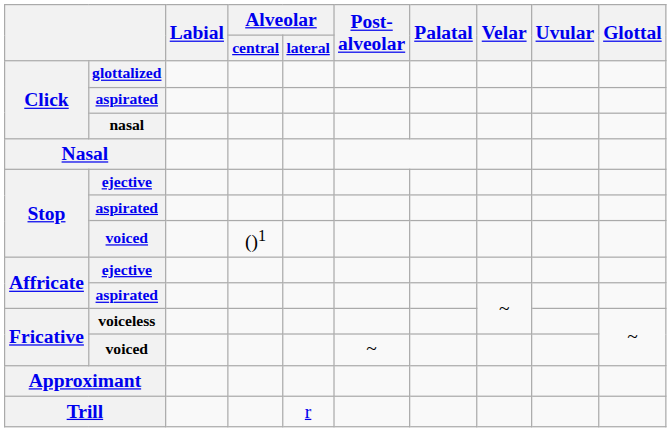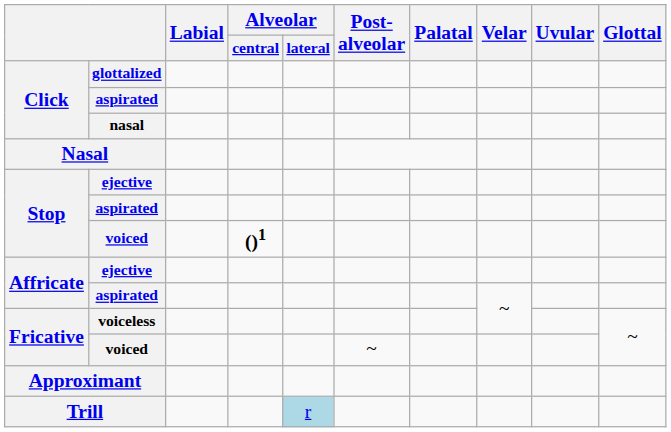Stop / voiced | Alveolar / central: normal -> bold
Trill | Alveolar / lateral: no background -> lightblue background
